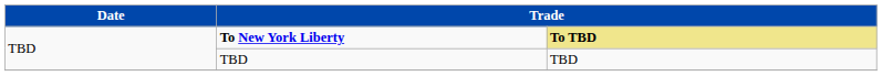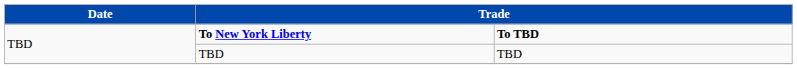To New York Liberty | column 3: khaki background -> no background
